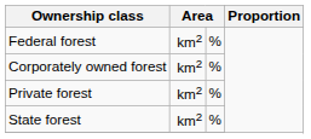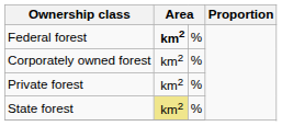Federal forest | column 2: normal -> bold
State forest | column 2: no background -> khaki background
